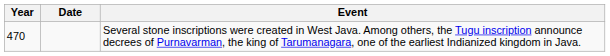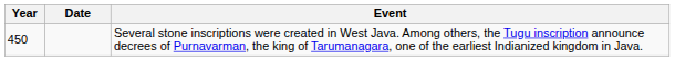row 2 | Year: 470 -> 450
